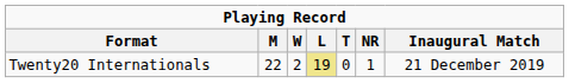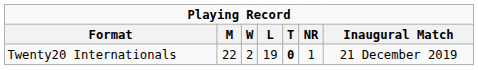Twenty20 Internationals | L: khaki background -> no background
Twenty20 Internationals | T: normal -> bold
